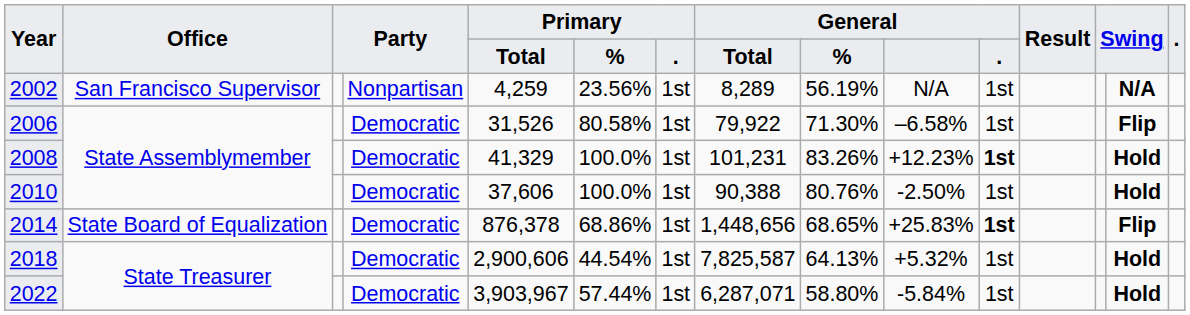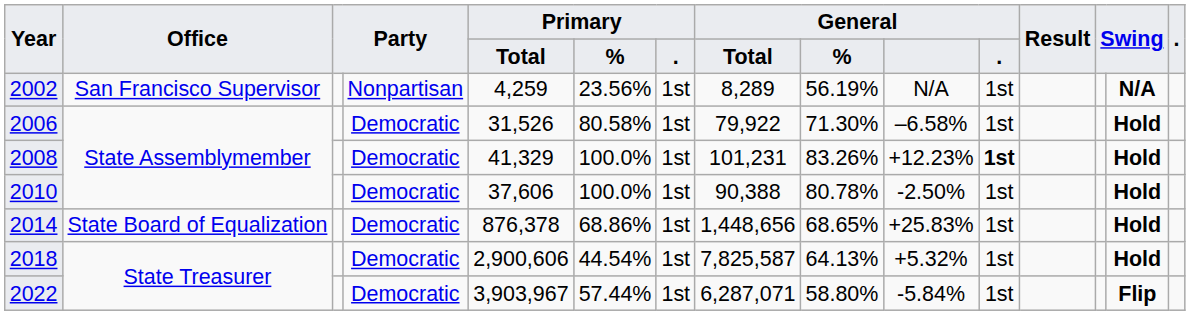2006 | column 14: Flip -> Hold
2010 | General / %: 80.76% -> 80.78%
2014 | General / .: bold -> normal
2014 | column 14: Flip -> Hold
2022 | column 14: Hold -> Flip
